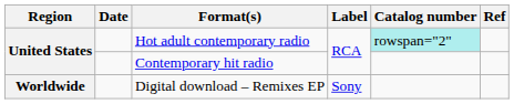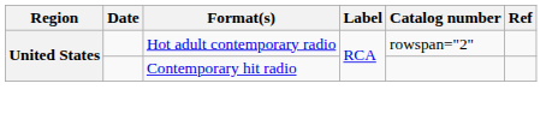Hot adult contemporary radio | Catalog number: paleturquoise background -> no background
- row: Worldwide | Digital download – Remixes EP | Sony
